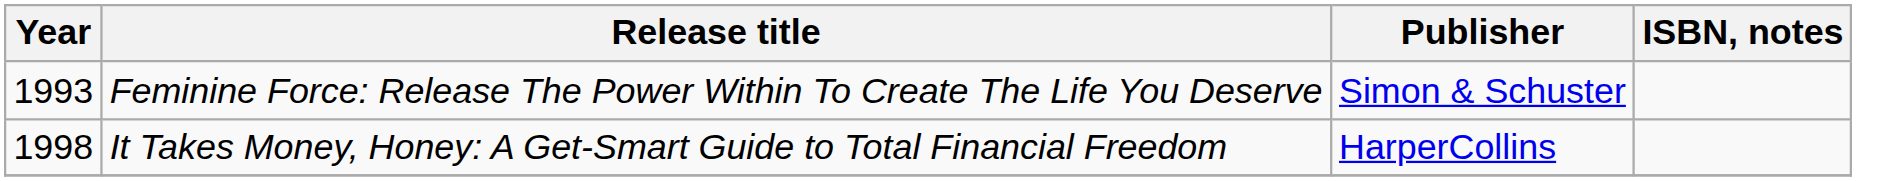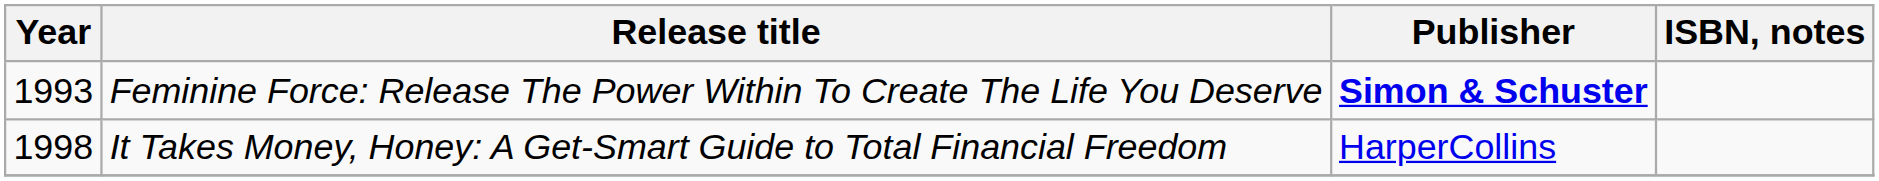row 2 | Publisher: normal -> bold
